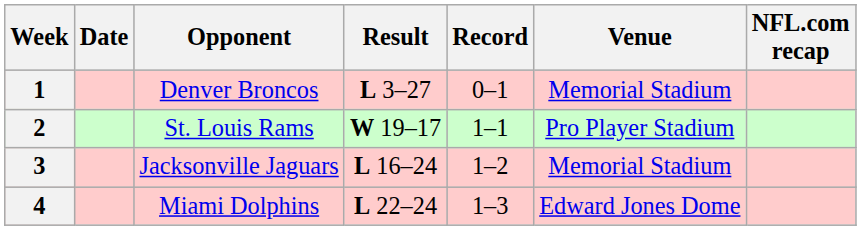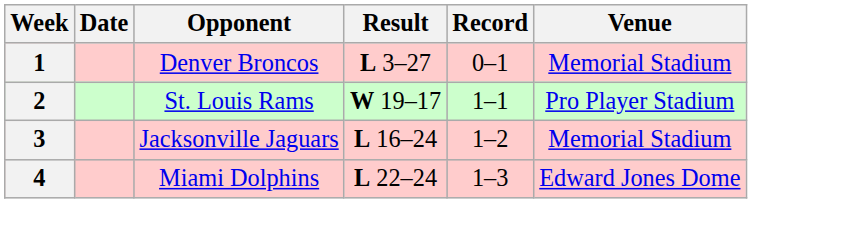- column: NFL.com recap
